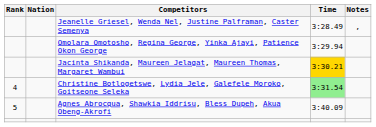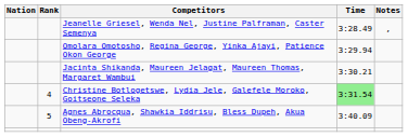columns swapped: Rank <-> Nation
row 4 | Time: gold background -> no background
